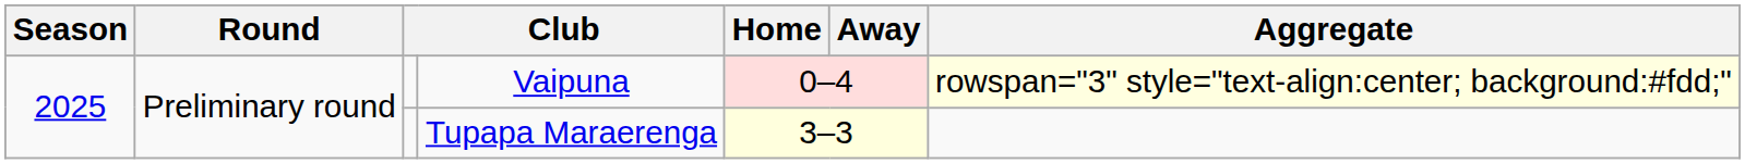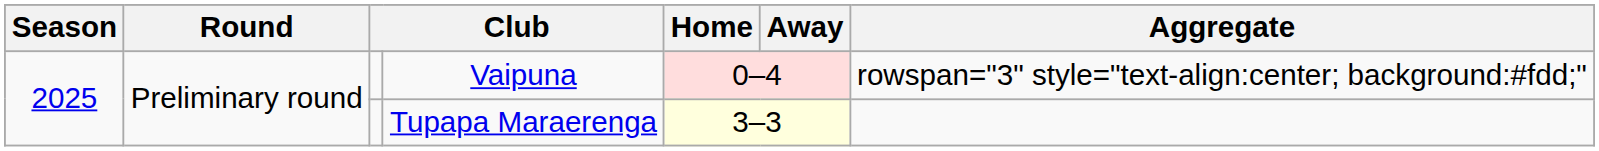Vaipuna | Aggregate: lightyellow background -> no background
